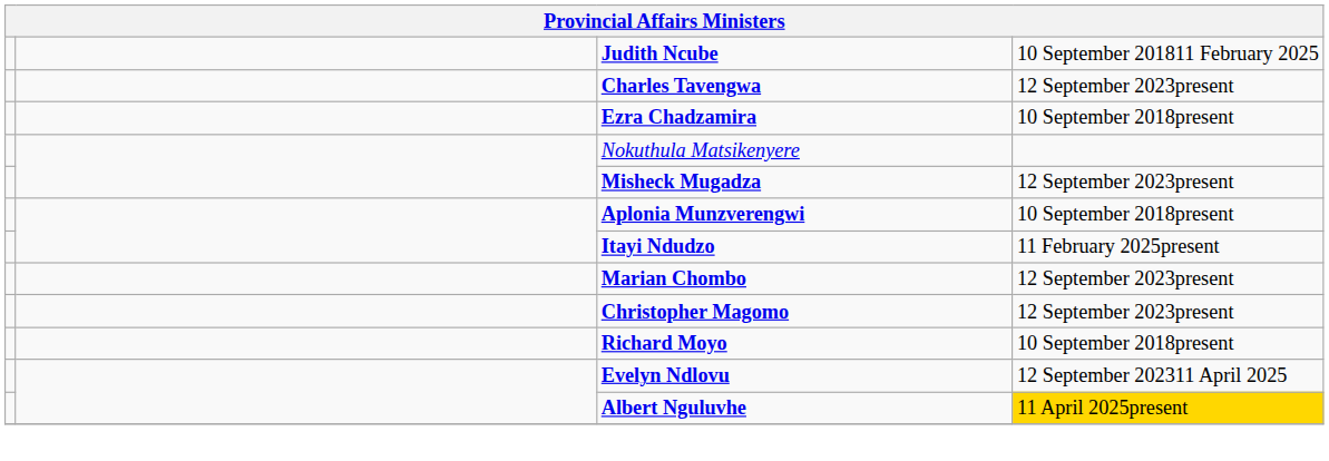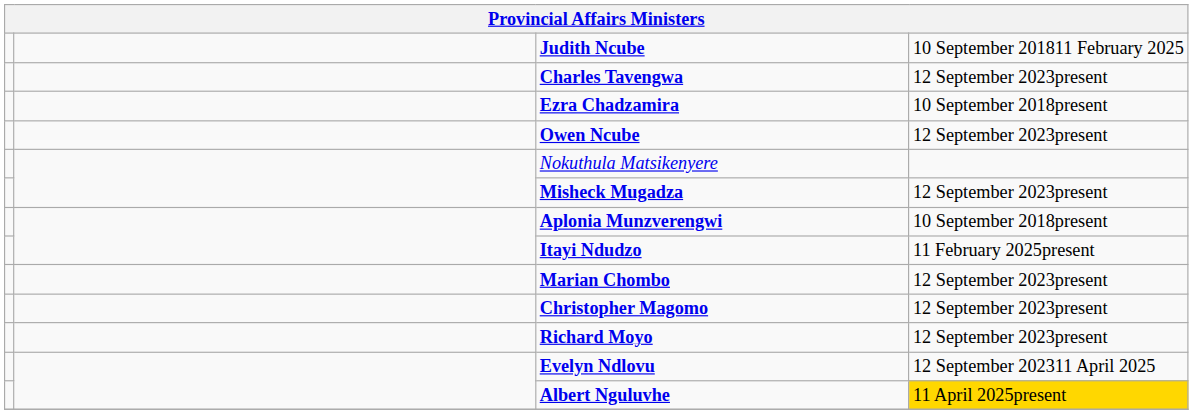+ row: Owen Ncube | 12 September 2023present
Richard Moyo | column 4: 10 September 2018present -> 12 September 2023present
